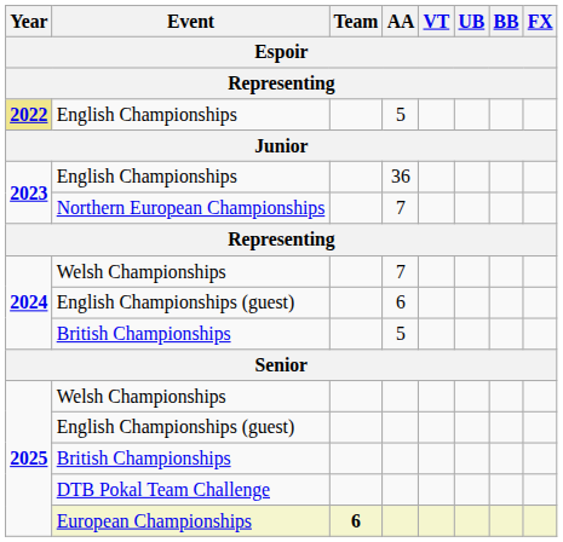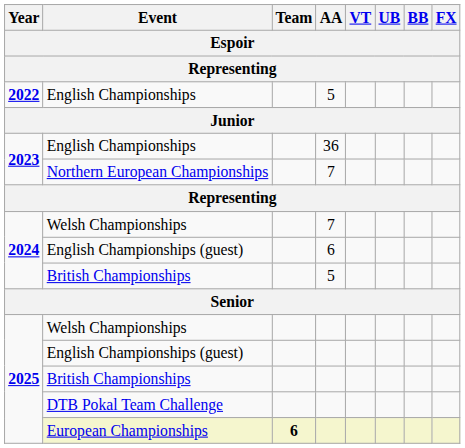English Championships / 5 | Year: khaki background -> no background
